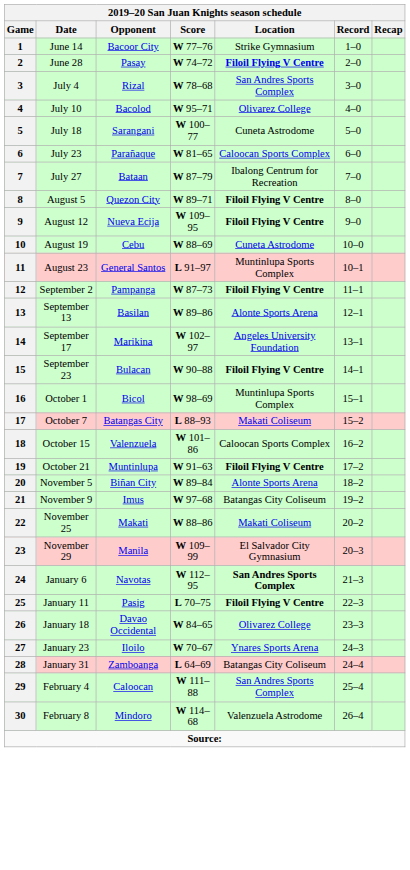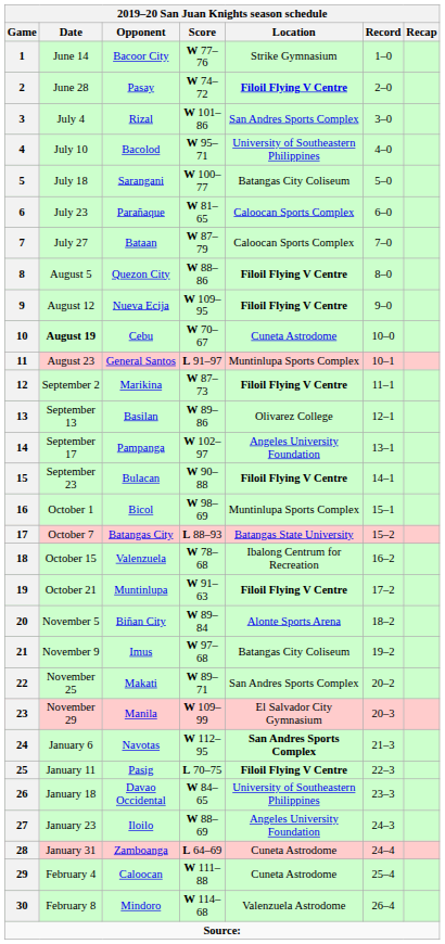3 | Score: W 78–68 -> W 101–86
4 | Location: Olivarez College -> University of Southeastern Philippines
5 | Location: Cuneta Astrodome -> Batangas City Coliseum
7 | Location: Ibalong Centrum for Recreation -> Caloocan Sports Complex
8 | Score: W 89–71 -> W 88–86
10 | Date: normal -> bold
10 | Score: W 88–69 -> W 70–67
12 | Opponent: Pampanga -> Marikina
13 | Location: Alonte Sports Arena -> Olivarez College
14 | Opponent: Marikina -> Pampanga
17 | Location: Makati Coliseum -> Batangas State University
18 | Score: W 101–86 -> W 78–68
18 | Location: Caloocan Sports Complex -> Ibalong Centrum for Recreation
22 | Score: W 88–86 -> W 89–71
22 | Location: Makati Coliseum -> San Andres Sports Complex
26 | Location: Olivarez College -> University of Southeastern Philippines
27 | Score: W 70–67 -> W 88–69
27 | Location: Ynares Sports Arena -> Angeles University Foundation
28 | Location: Batangas City Coliseum -> Cuneta Astrodome
29 | Location: San Andres Sports Complex -> Cuneta Astrodome
